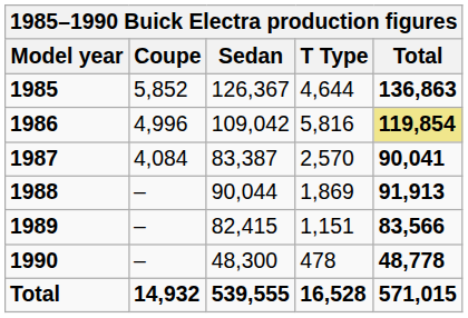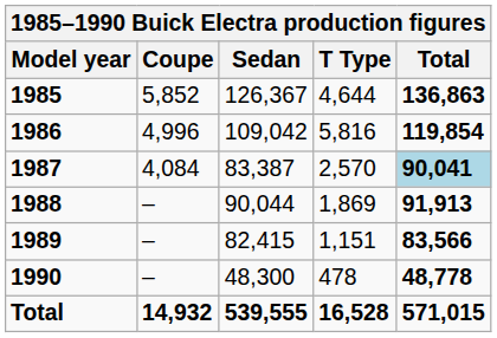1986 | Total: khaki background -> no background
1987 | Total: no background -> lightblue background
